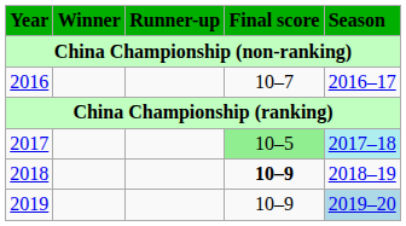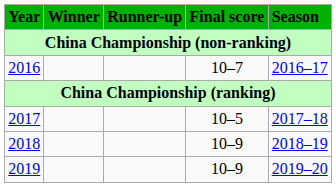2017 | Final score: lightgreen background -> no background
2017 | Season: paleturquoise background -> no background
2018 | Final score: bold -> normal
2019 | Season: lightblue background -> no background
